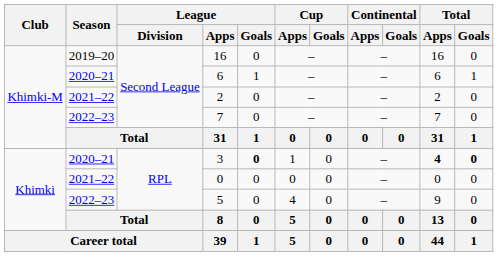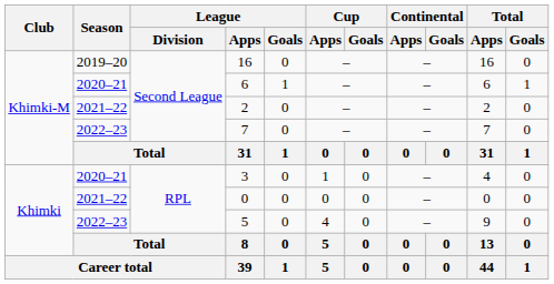3 | League / Goals: bold -> normal
3 | Total / Apps: bold -> normal
3 | Total / Goals: bold -> normal
